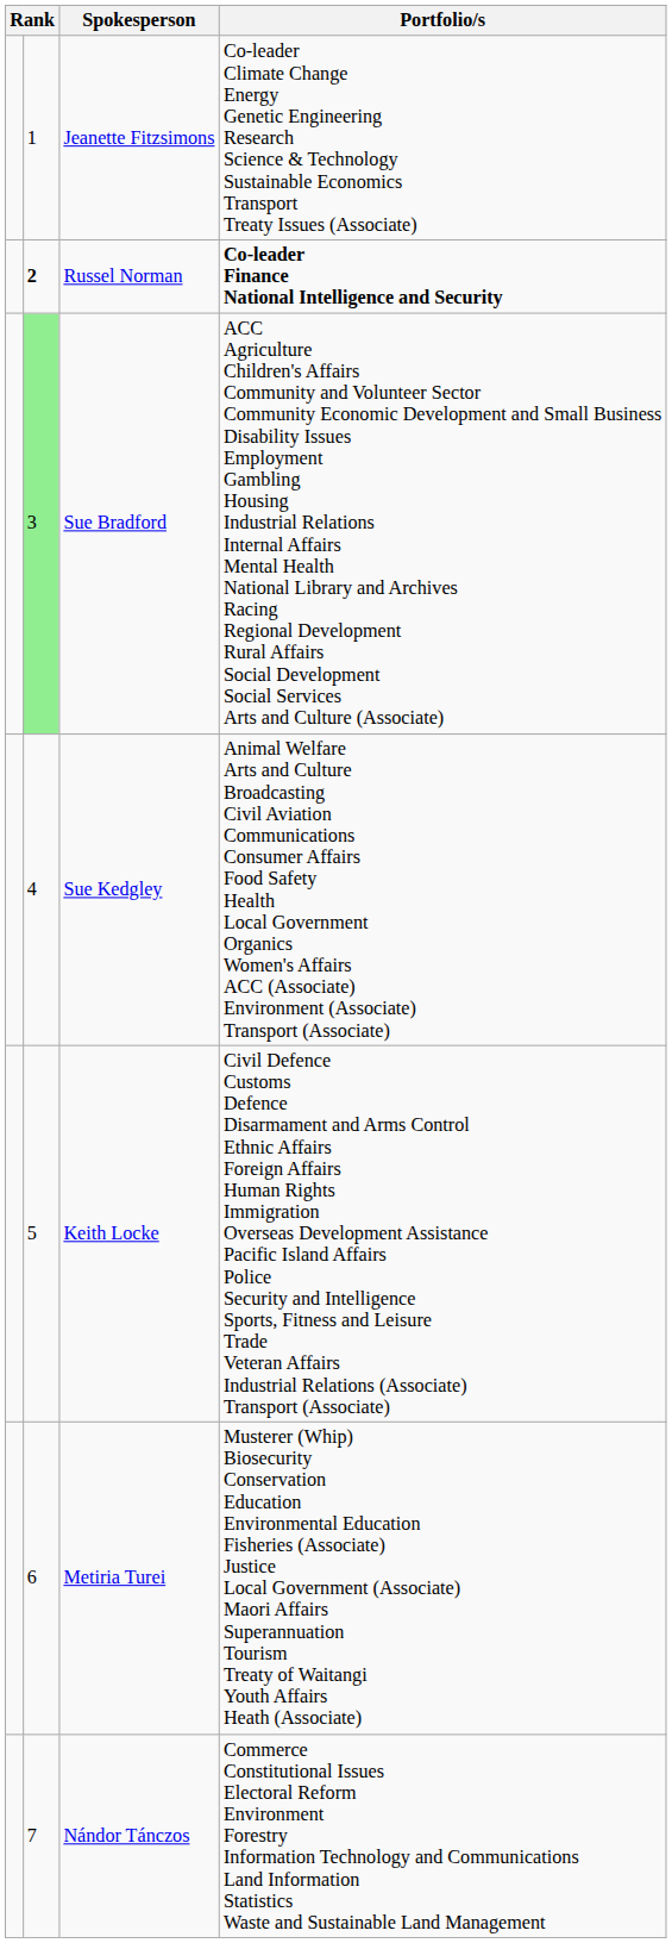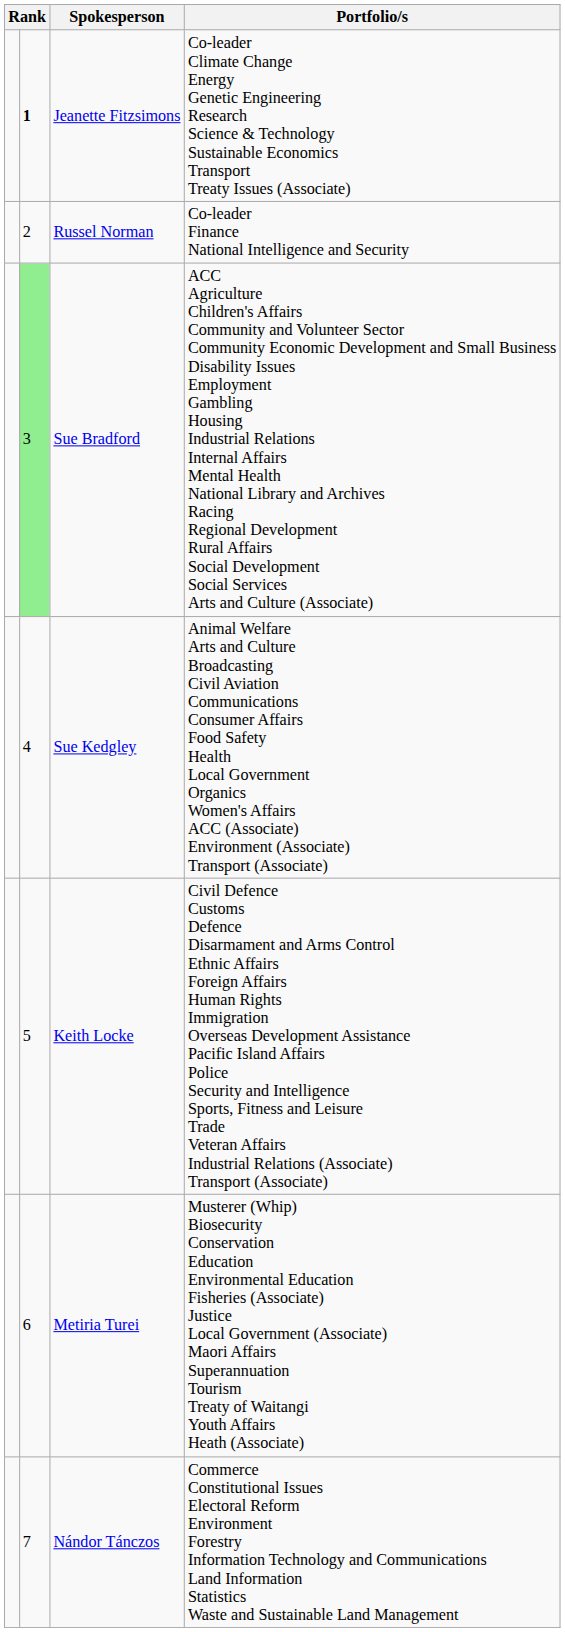Jeanette Fitzsimons | column 2: normal -> bold
Russel Norman | column 2: bold -> normal
Russel Norman | Portfolio/s: bold -> normal
